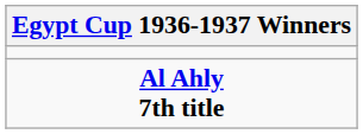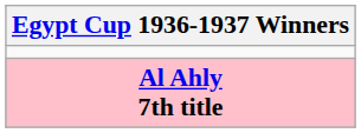row 3 | column 1: no background -> pink background
